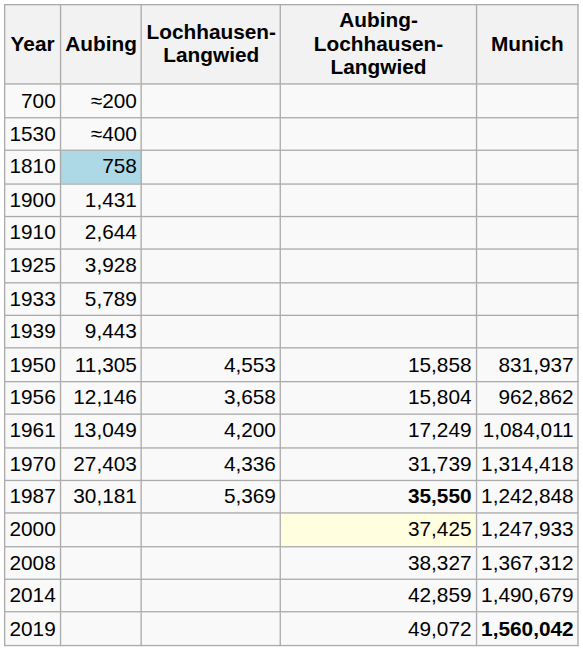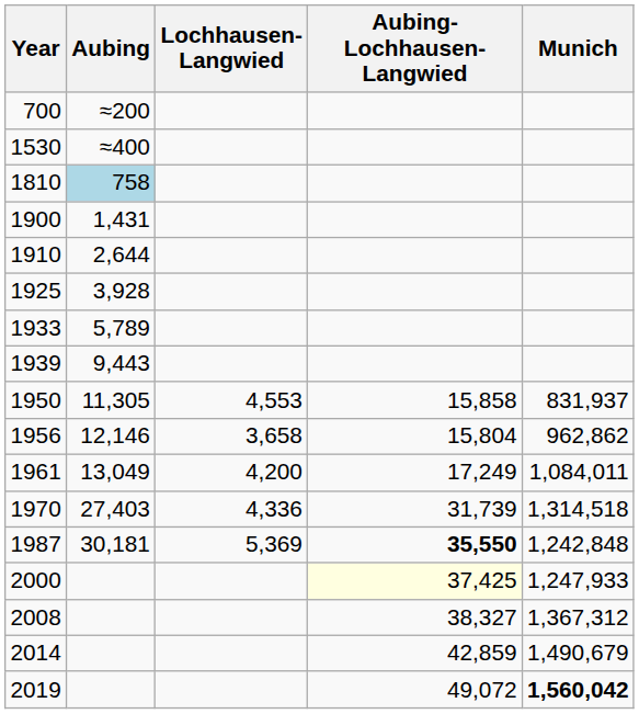1970 | Munich: 1,314,418 -> 1,314,518
